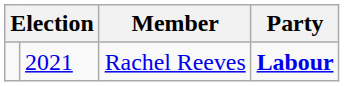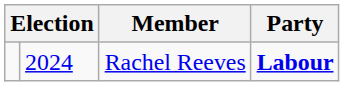Rachel Reeves | column 2: 2021 -> 2024
